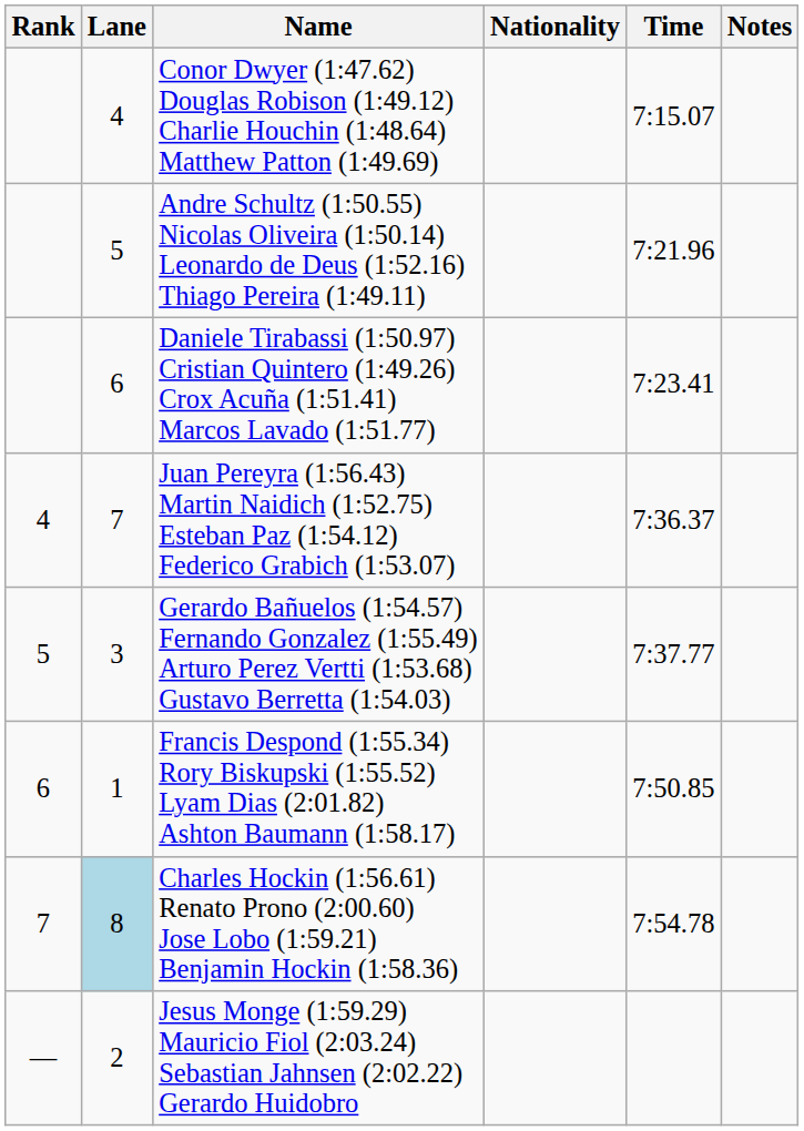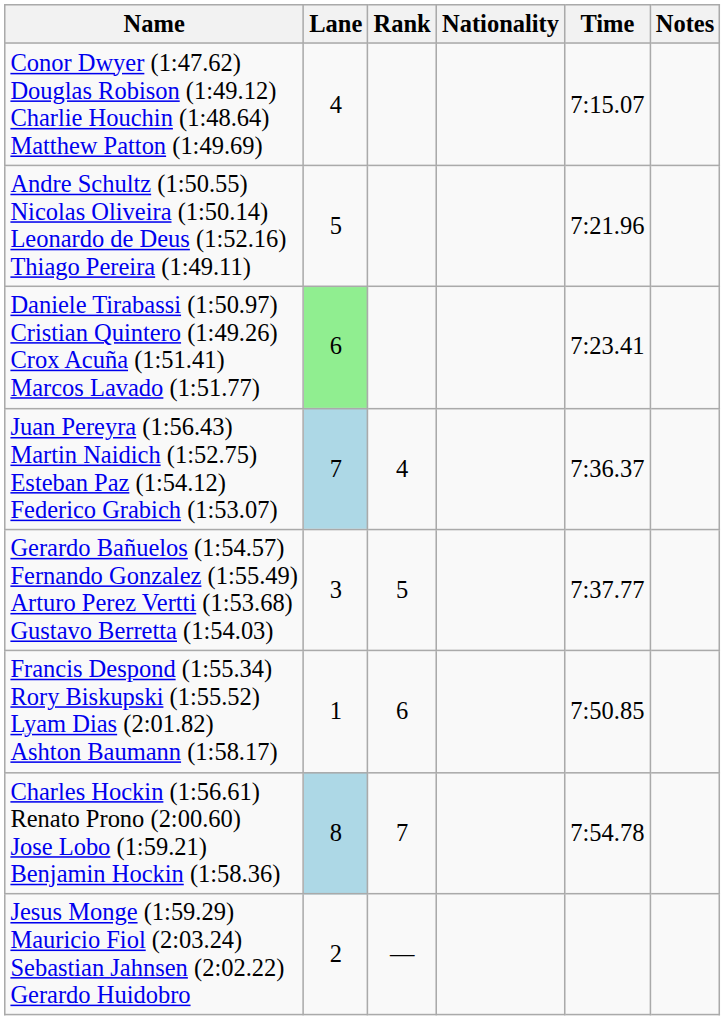columns swapped: Rank <-> Name
row 4 | Lane: no background -> lightgreen background
row 5 | Lane: no background -> lightblue background
